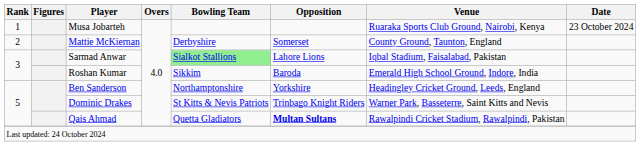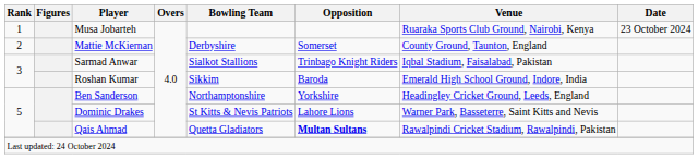Sarmad Anwar | Bowling Team: lightgreen background -> no background
Sarmad Anwar | Opposition: Lahore Lions -> Trinbago Knight Riders
Dominic Drakes | Opposition: Trinbago Knight Riders -> Lahore Lions
